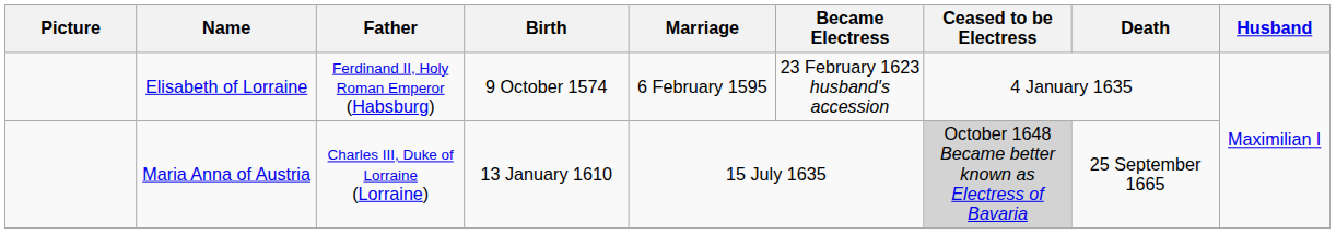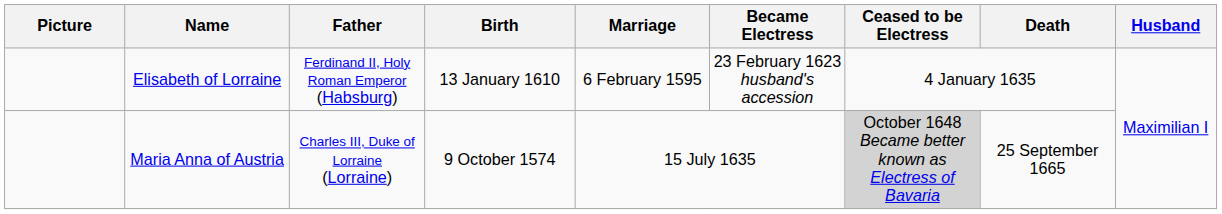Elisabeth of Lorraine | Birth: 9 October 1574 -> 13 January 1610
Maria Anna of Austria | Birth: 13 January 1610 -> 9 October 1574
